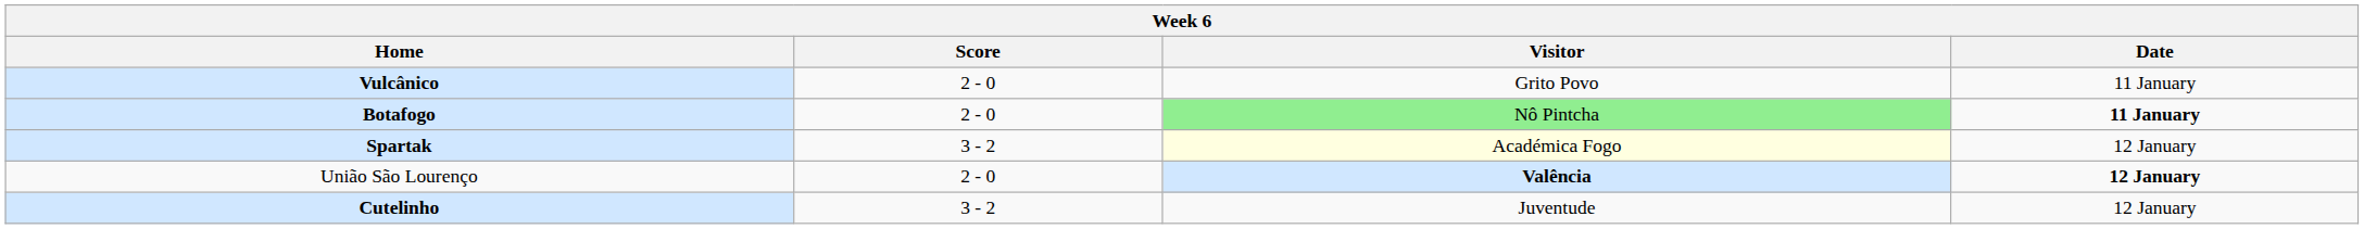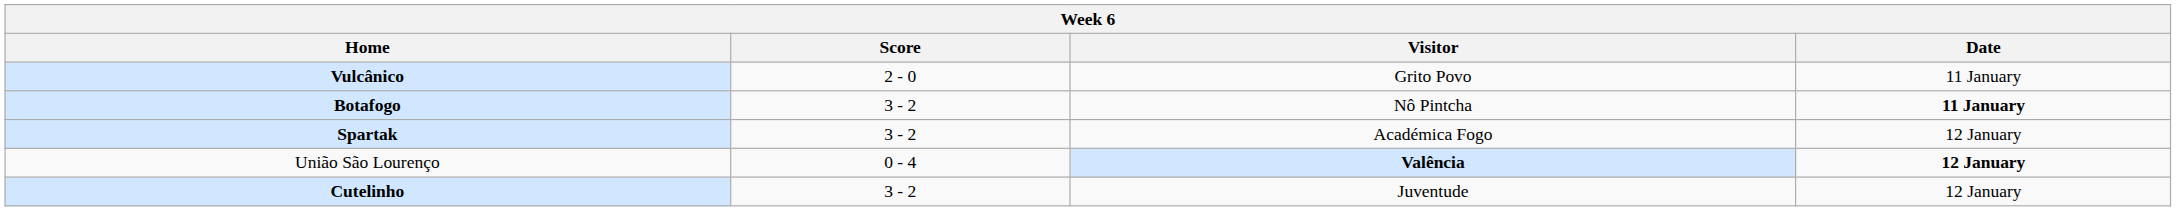Botafogo | Score: 2 - 0 -> 3 - 2
Botafogo | Visitor: lightgreen background -> no background
Spartak | Visitor: lightyellow background -> no background
União São Lourenço | Score: 2 - 0 -> 0 - 4
